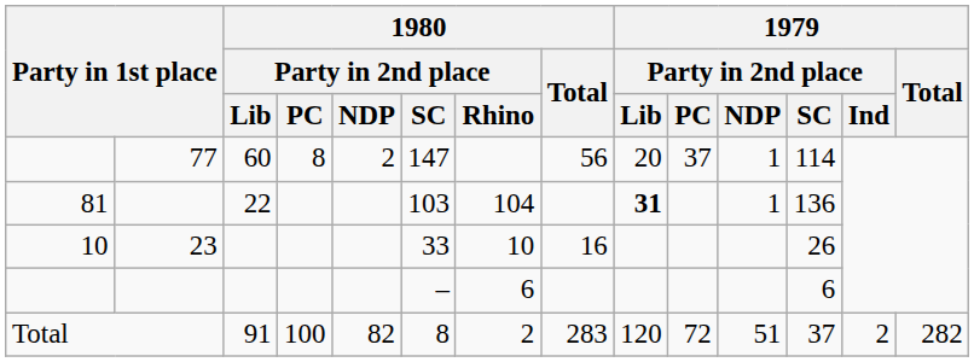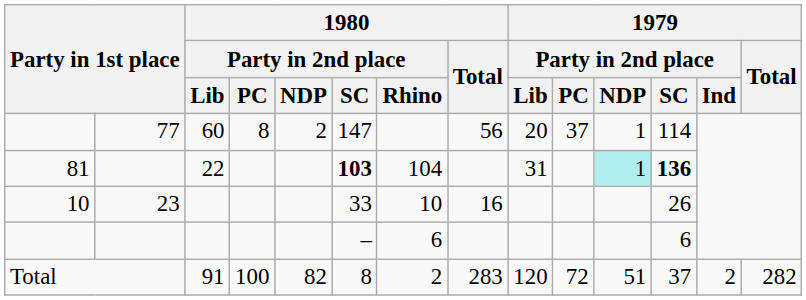81 | 1980 / Party in 2nd place / SC: normal -> bold
81 | 1979 / Party in 2nd place / Lib: bold -> normal
81 | 1979 / Party in 2nd place / NDP: no background -> paleturquoise background
81 | 1979 / Party in 2nd place / SC: normal -> bold
